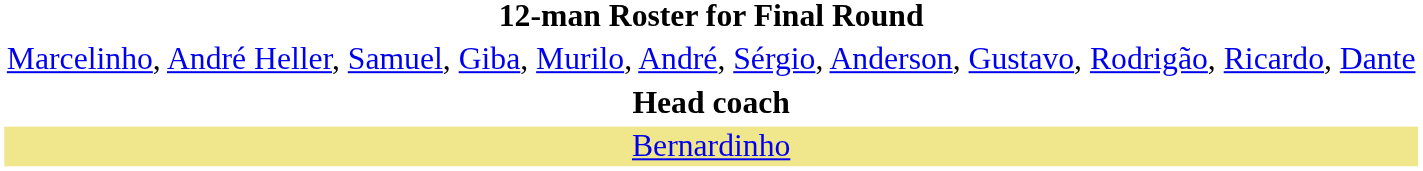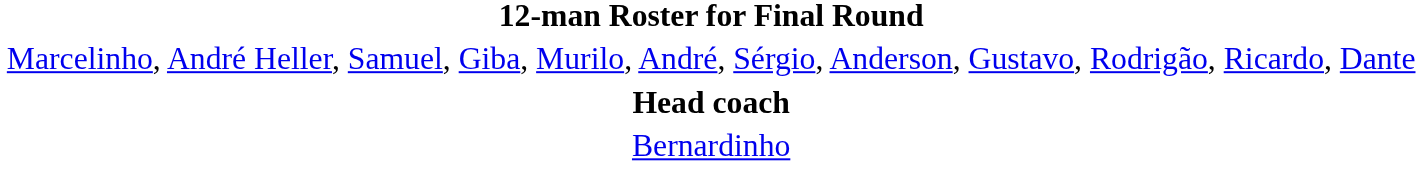row 4 | column 1: khaki background -> no background
